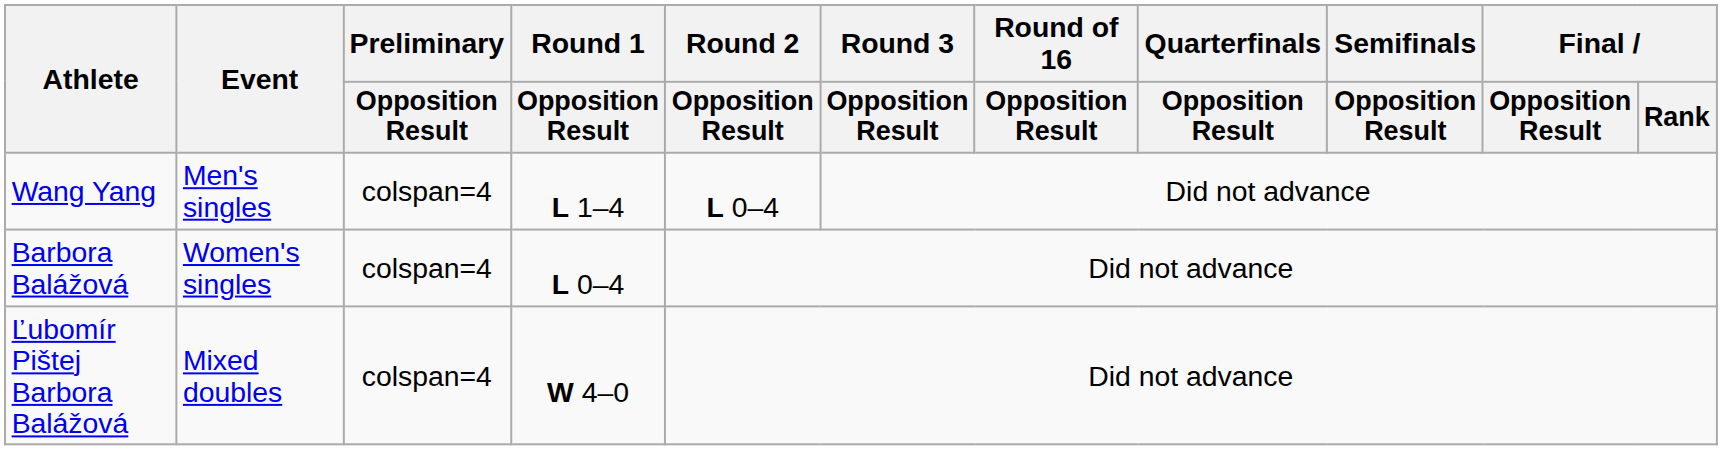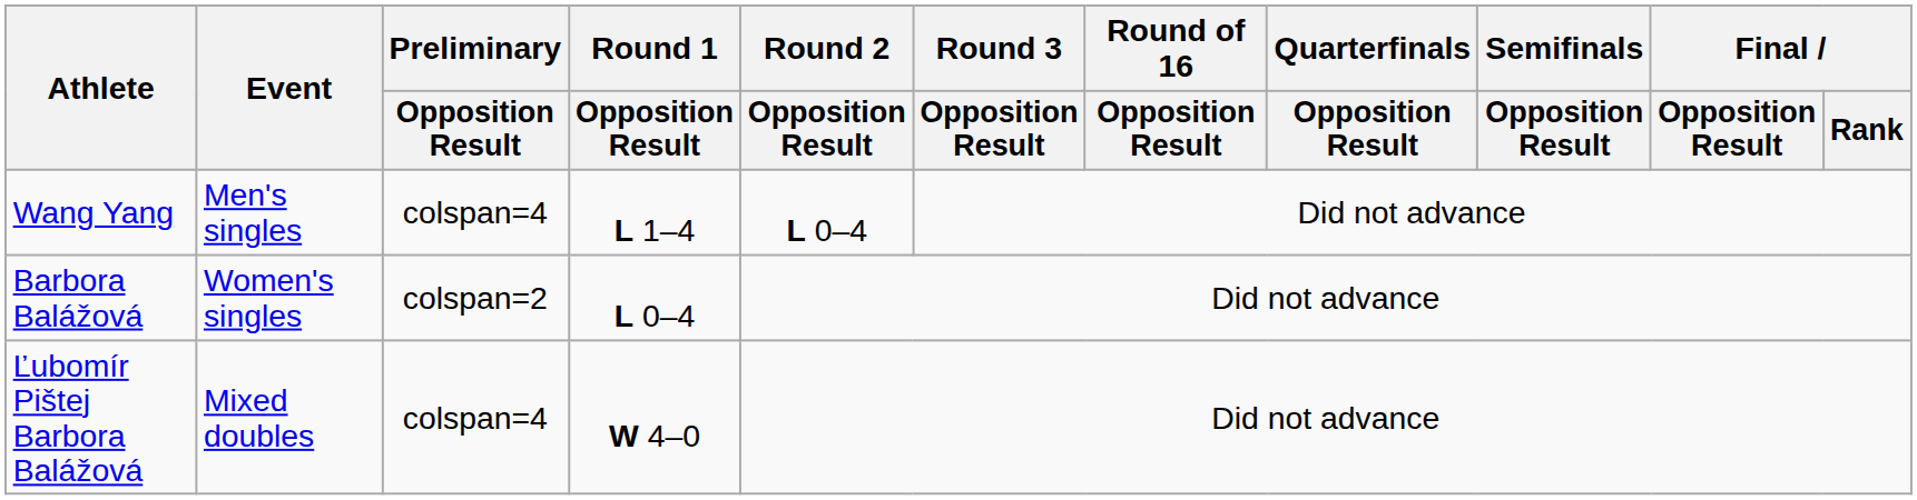Barbora Balážová | Preliminary / Opposition Result: colspan=4 -> colspan=2
